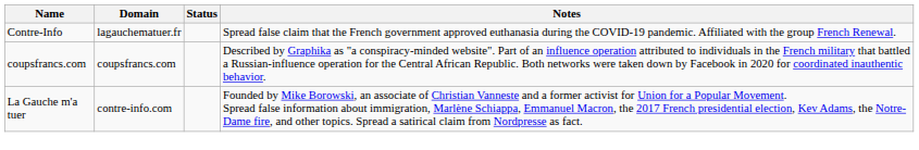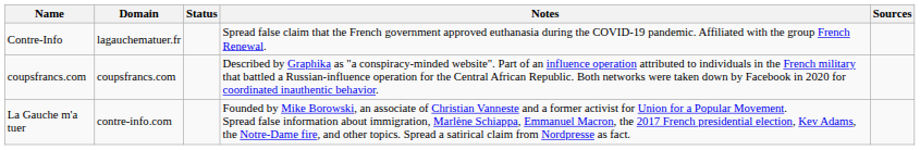+ column: Sources
